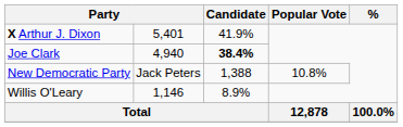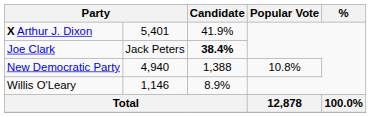Joe Clark | column 2: 4,940 -> Jack Peters
New Democratic Party | column 2: Jack Peters -> 4,940
